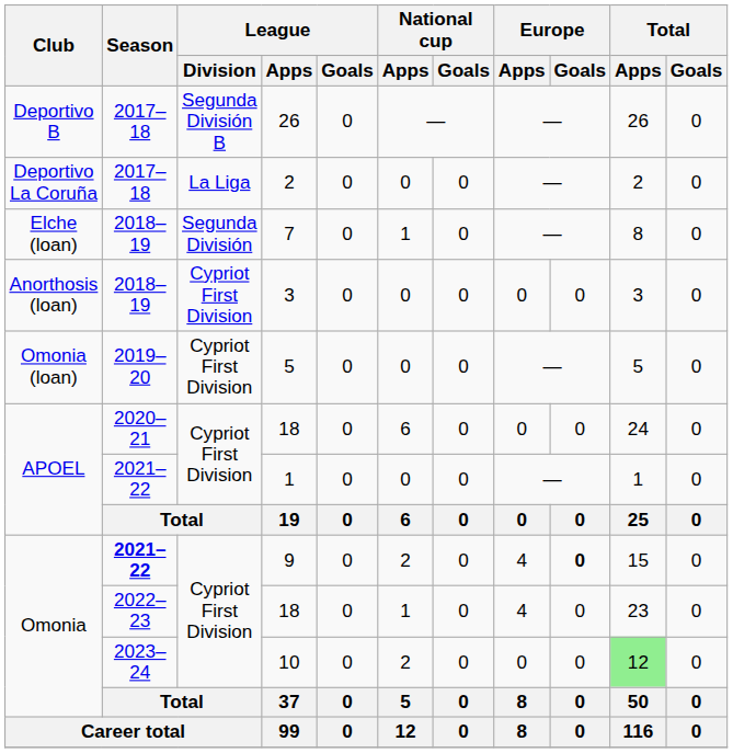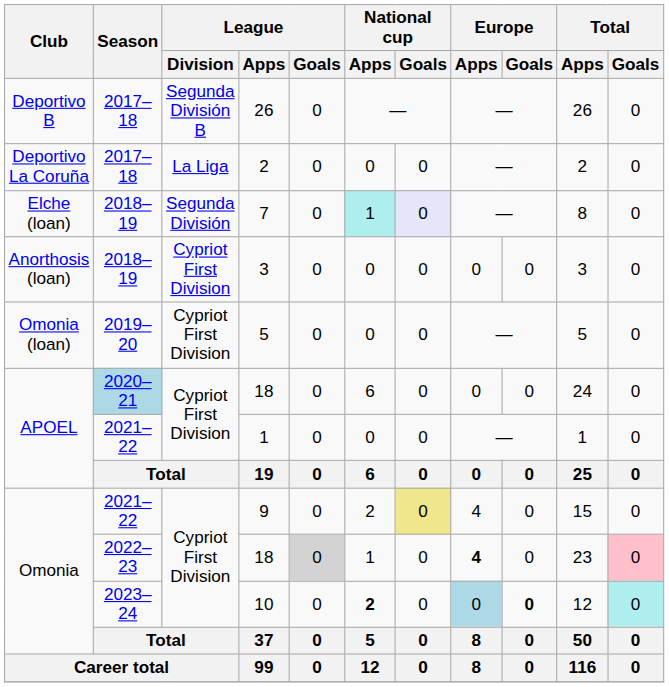7 | National cup / Apps: no background -> paleturquoise background
7 | National cup / Goals: no background -> lavender background
APOEL / 18 | Season: no background -> lightblue background
9 | Season: bold -> normal
9 | National cup / Goals: no background -> khaki background
9 | Europe / Goals: bold -> normal
Omonia / 18 | League / Goals: no background -> lightgrey background
Omonia / 18 | Europe / Apps: normal -> bold
Omonia / 18 | Total / Goals: no background -> pink background
10 | National cup / Apps: normal -> bold
10 | Europe / Apps: no background -> lightblue background
10 | Europe / Goals: normal -> bold
10 | Total / Apps: lightgreen background -> no background
10 | Total / Goals: no background -> paleturquoise background
